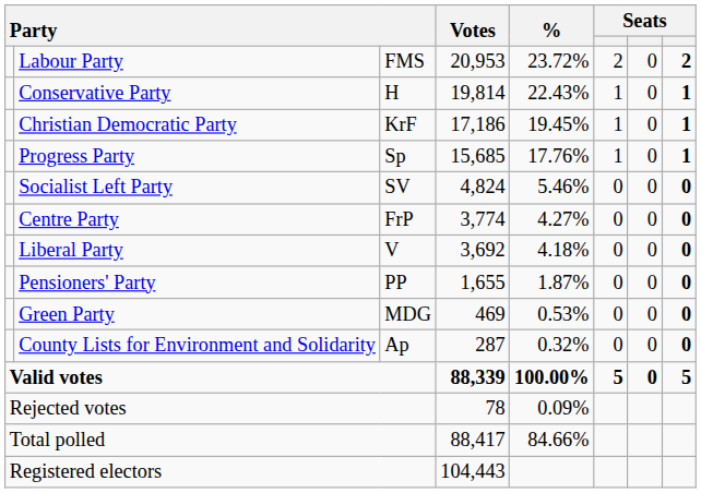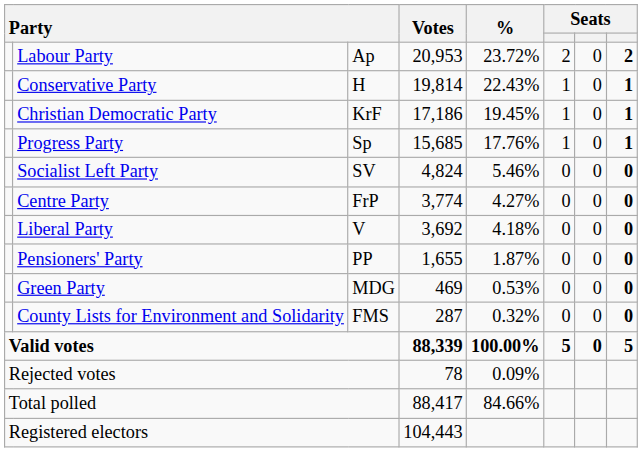Labour Party | column 3: FMS -> Ap
County Lists for Environment and Solidarity | column 3: Ap -> FMS
